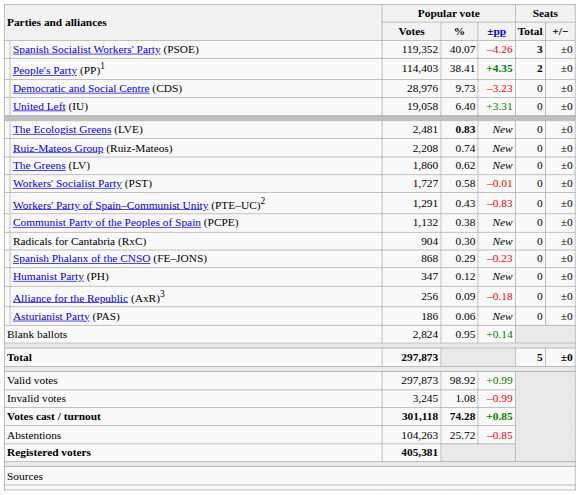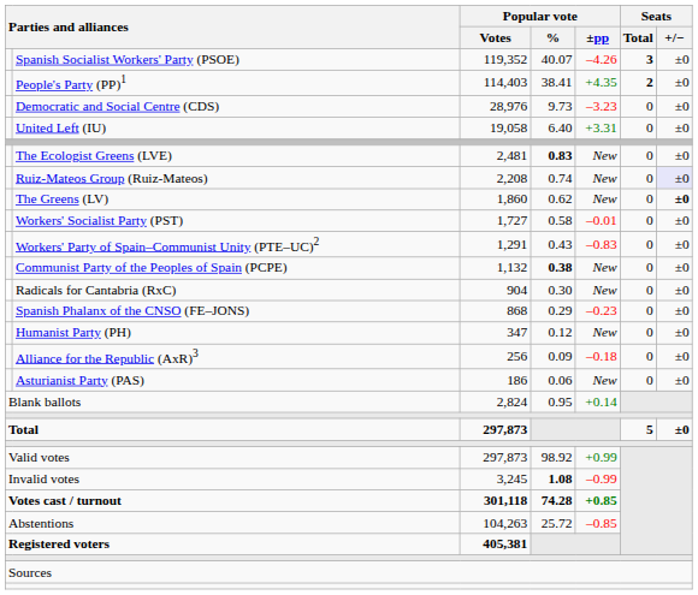People's Party (PP)1 | Popular vote / ±pp: bold -> normal
Ruiz-Mateos Group (Ruiz-Mateos) | Seats / +/−: no background -> lavender background
The Greens (LV) | Seats / +/−: normal -> bold
Communist Party of the Peoples of Spain (PCPE) | Popular vote / %: normal -> bold
Invalid votes | Popular vote / %: normal -> bold
